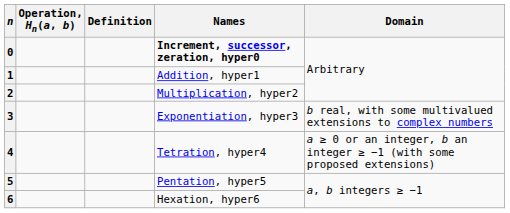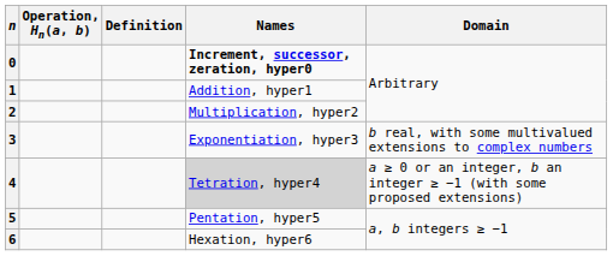4 | Names: no background -> lightgrey background
